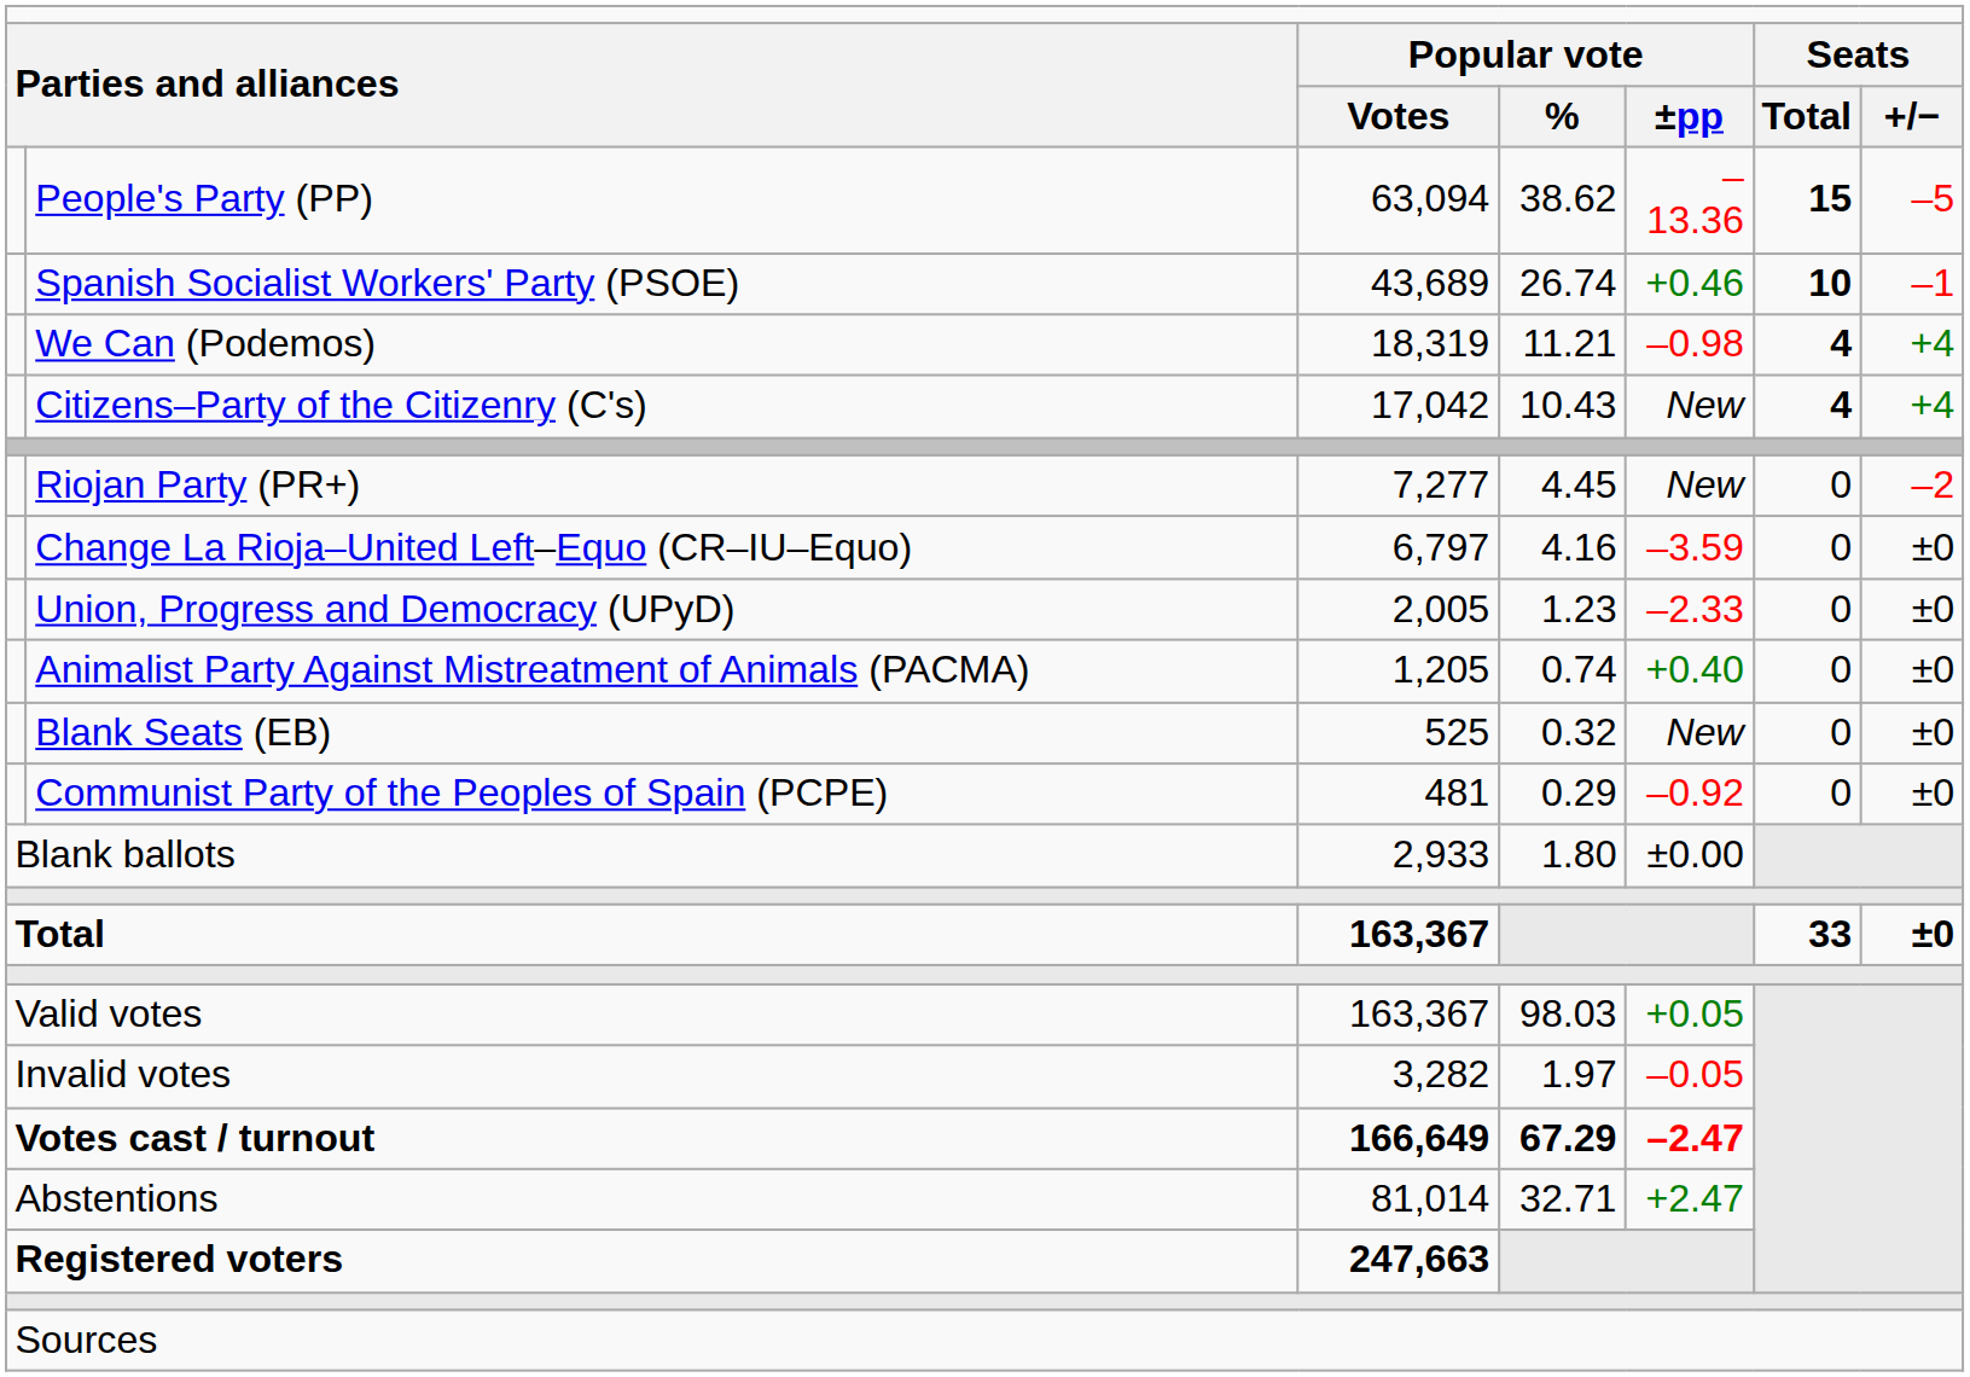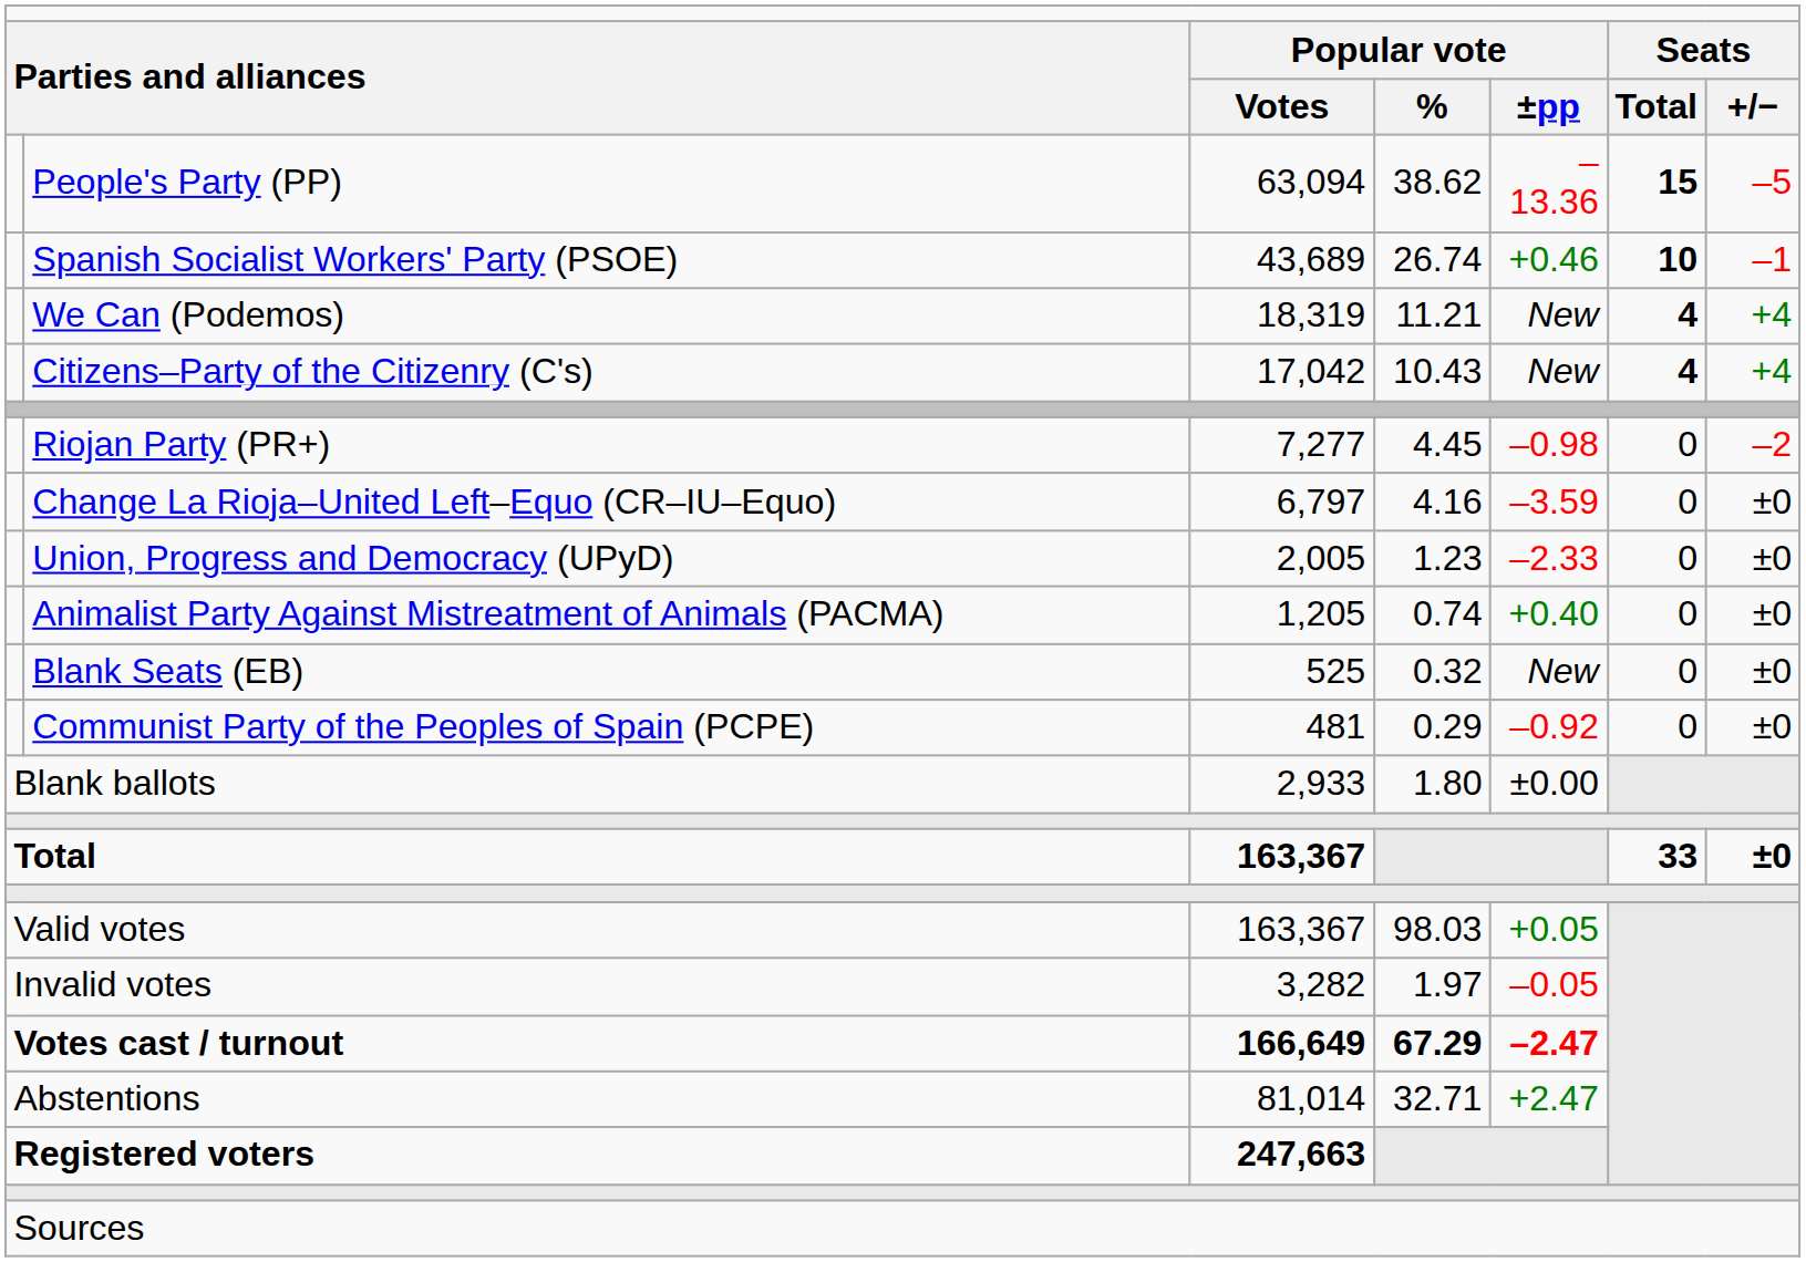We Can (Podemos) | column 5: –0.98 -> New
Riojan Party (PR+) | column 5: New -> –0.98
